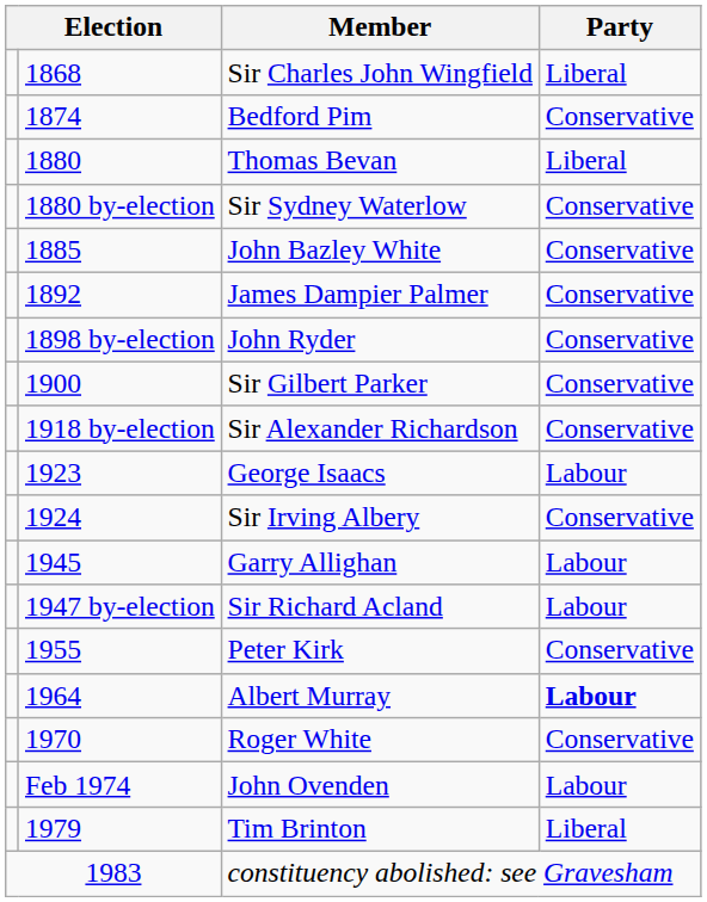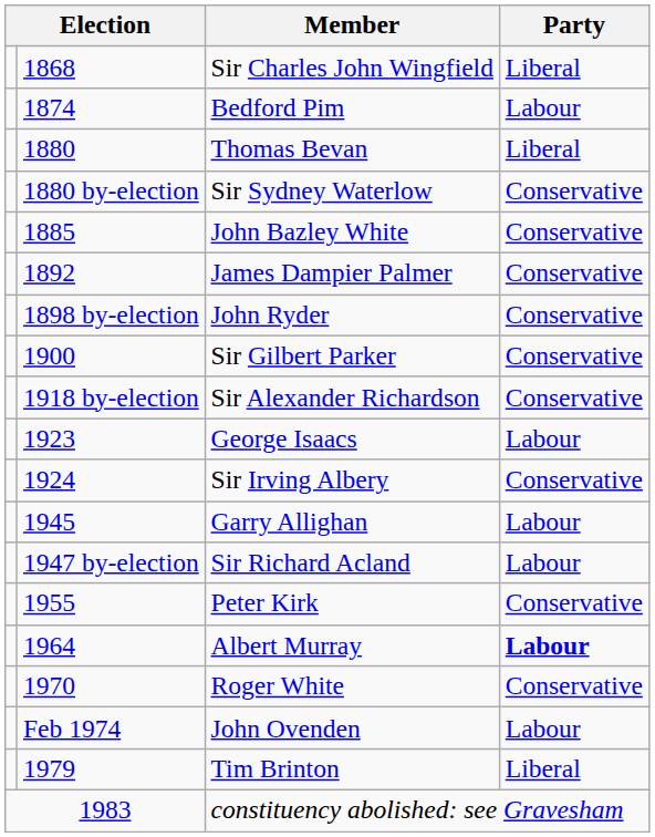Bedford Pim | Party: Conservative -> Labour
